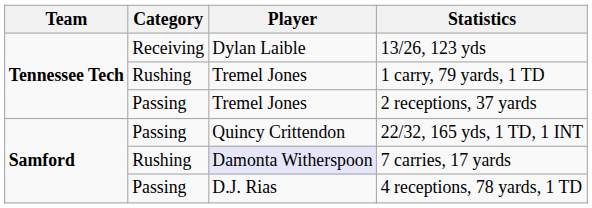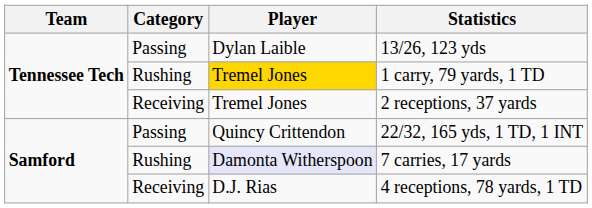13/26, 123 yds | Category: Receiving -> Passing
1 carry, 79 yards, 1 TD | Player: no background -> gold background
2 receptions, 37 yards | Category: Passing -> Receiving
4 receptions, 78 yards, 1 TD | Category: Passing -> Receiving
